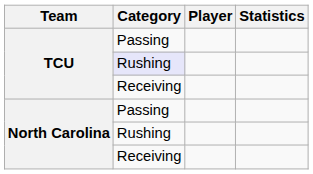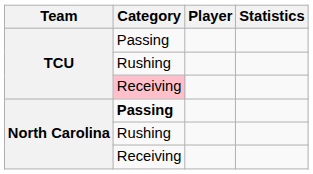TCU / Rushing | Category: lavender background -> no background
TCU / Receiving | Category: no background -> pink background
North Carolina / Passing | Category: normal -> bold
